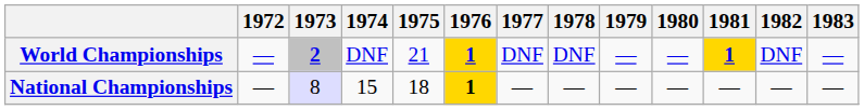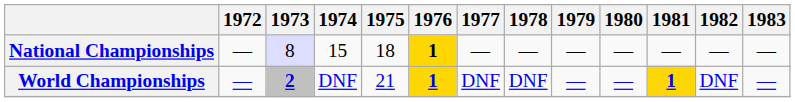rows swapped: World Championships <-> National Championships
